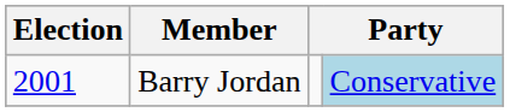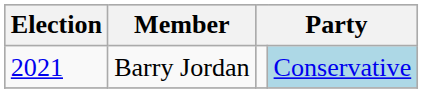Barry Jordan | Election: 2001 -> 2021
